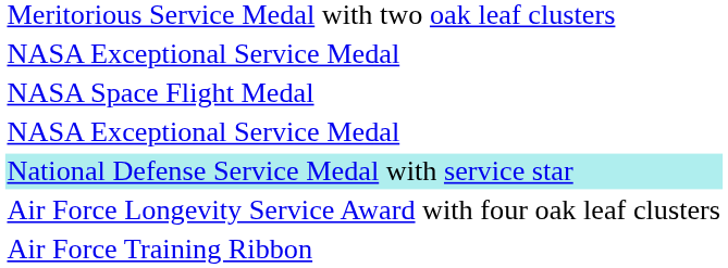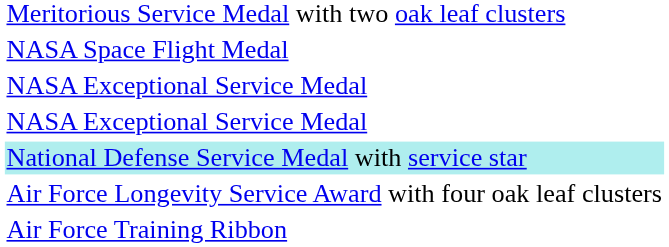row 2 | column 1: NASA Exceptional Service Medal -> NASA Space Flight Medal
row 3 | column 1: NASA Space Flight Medal -> NASA Exceptional Service Medal
